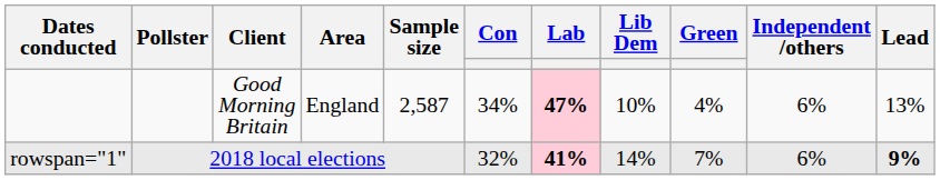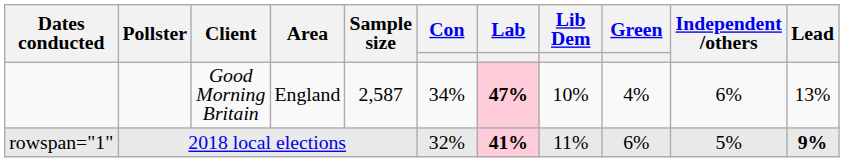rowspan="1" | Lib Dem: 14% -> 11%
rowspan="1" | Green: 7% -> 6%
rowspan="1" | Independent /others: 6% -> 5%
